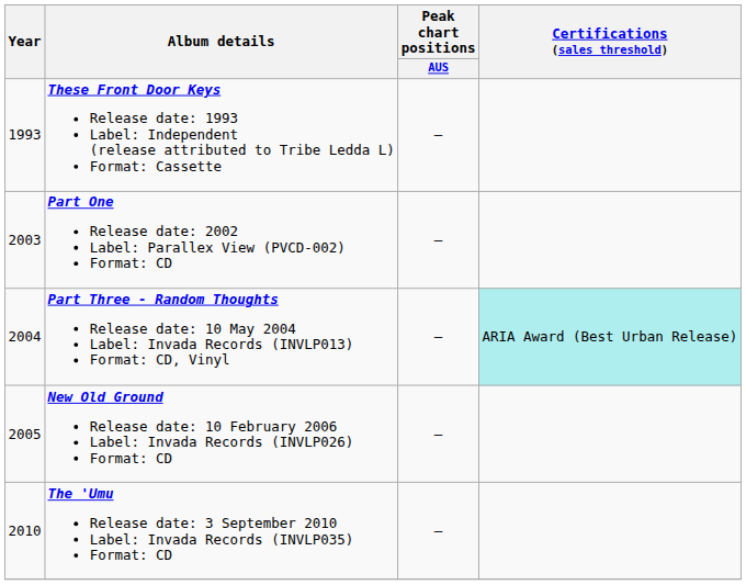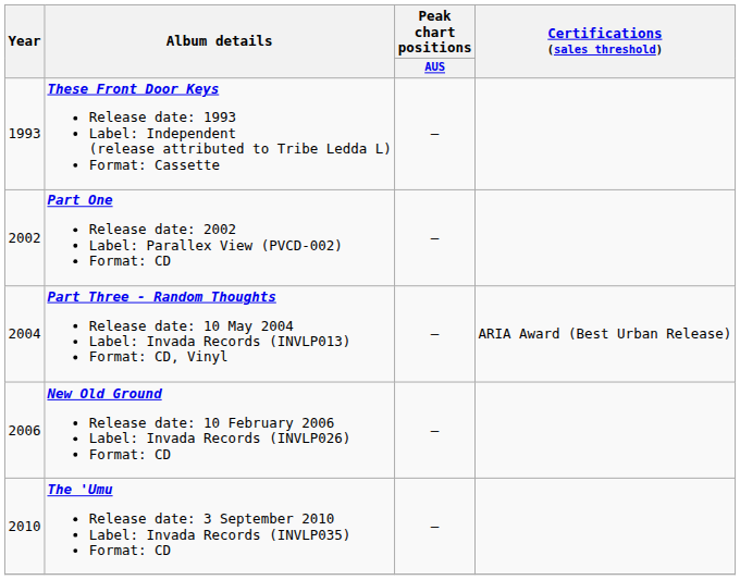row 4 | Year: 2003 -> 2002
row 5 | Certifications (sales threshold): paleturquoise background -> no background
row 6 | Year: 2005 -> 2006
